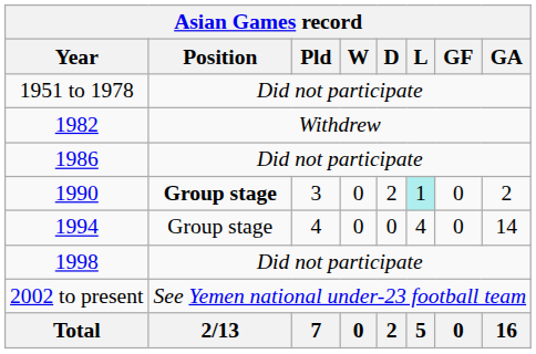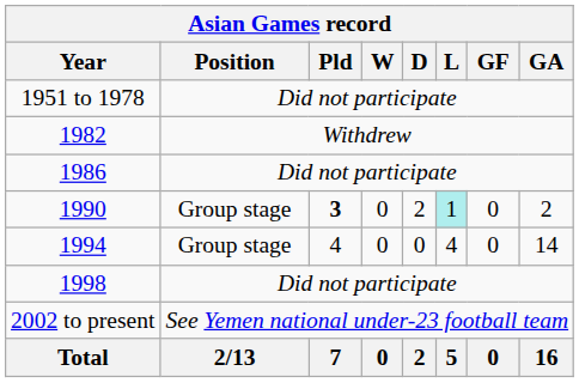1990 | Position: bold -> normal
1990 | Pld: normal -> bold
